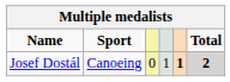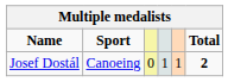Josef Dostál | column 5: bold -> normal
Josef Dostál | Total: lightgrey background -> no background
